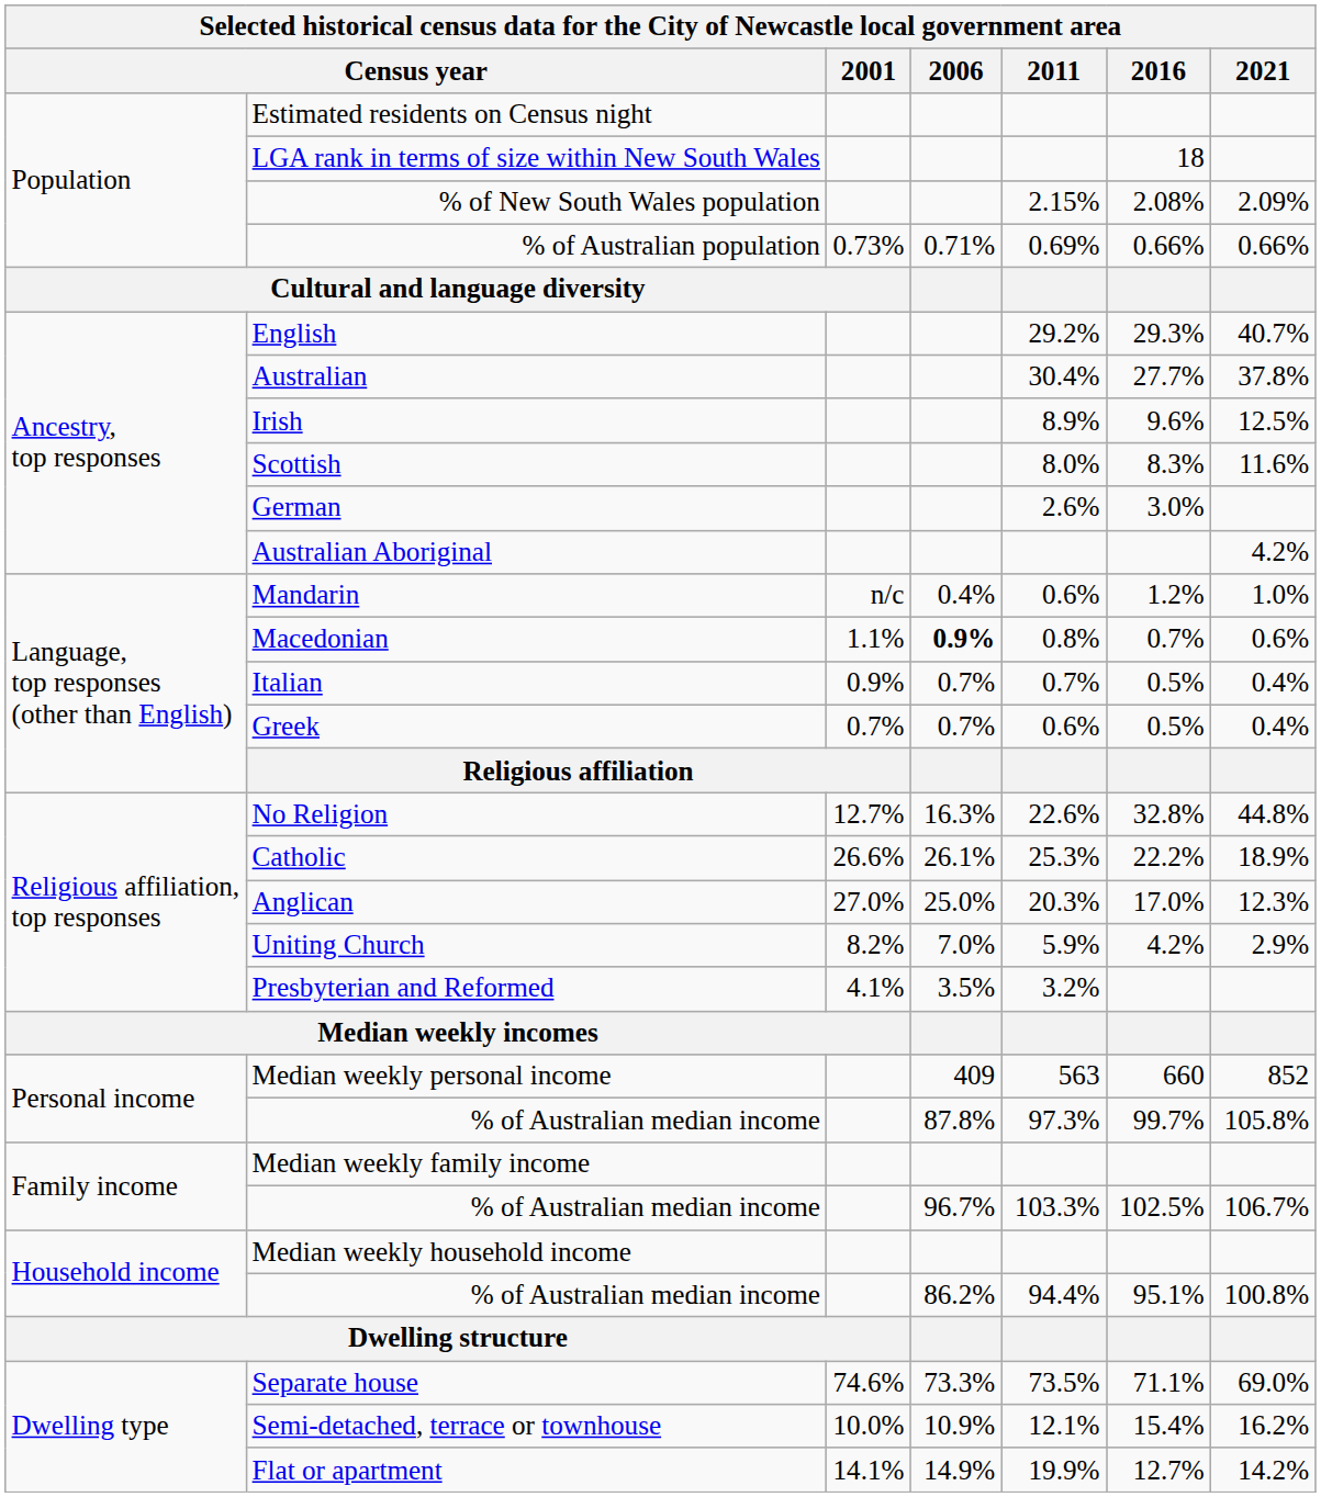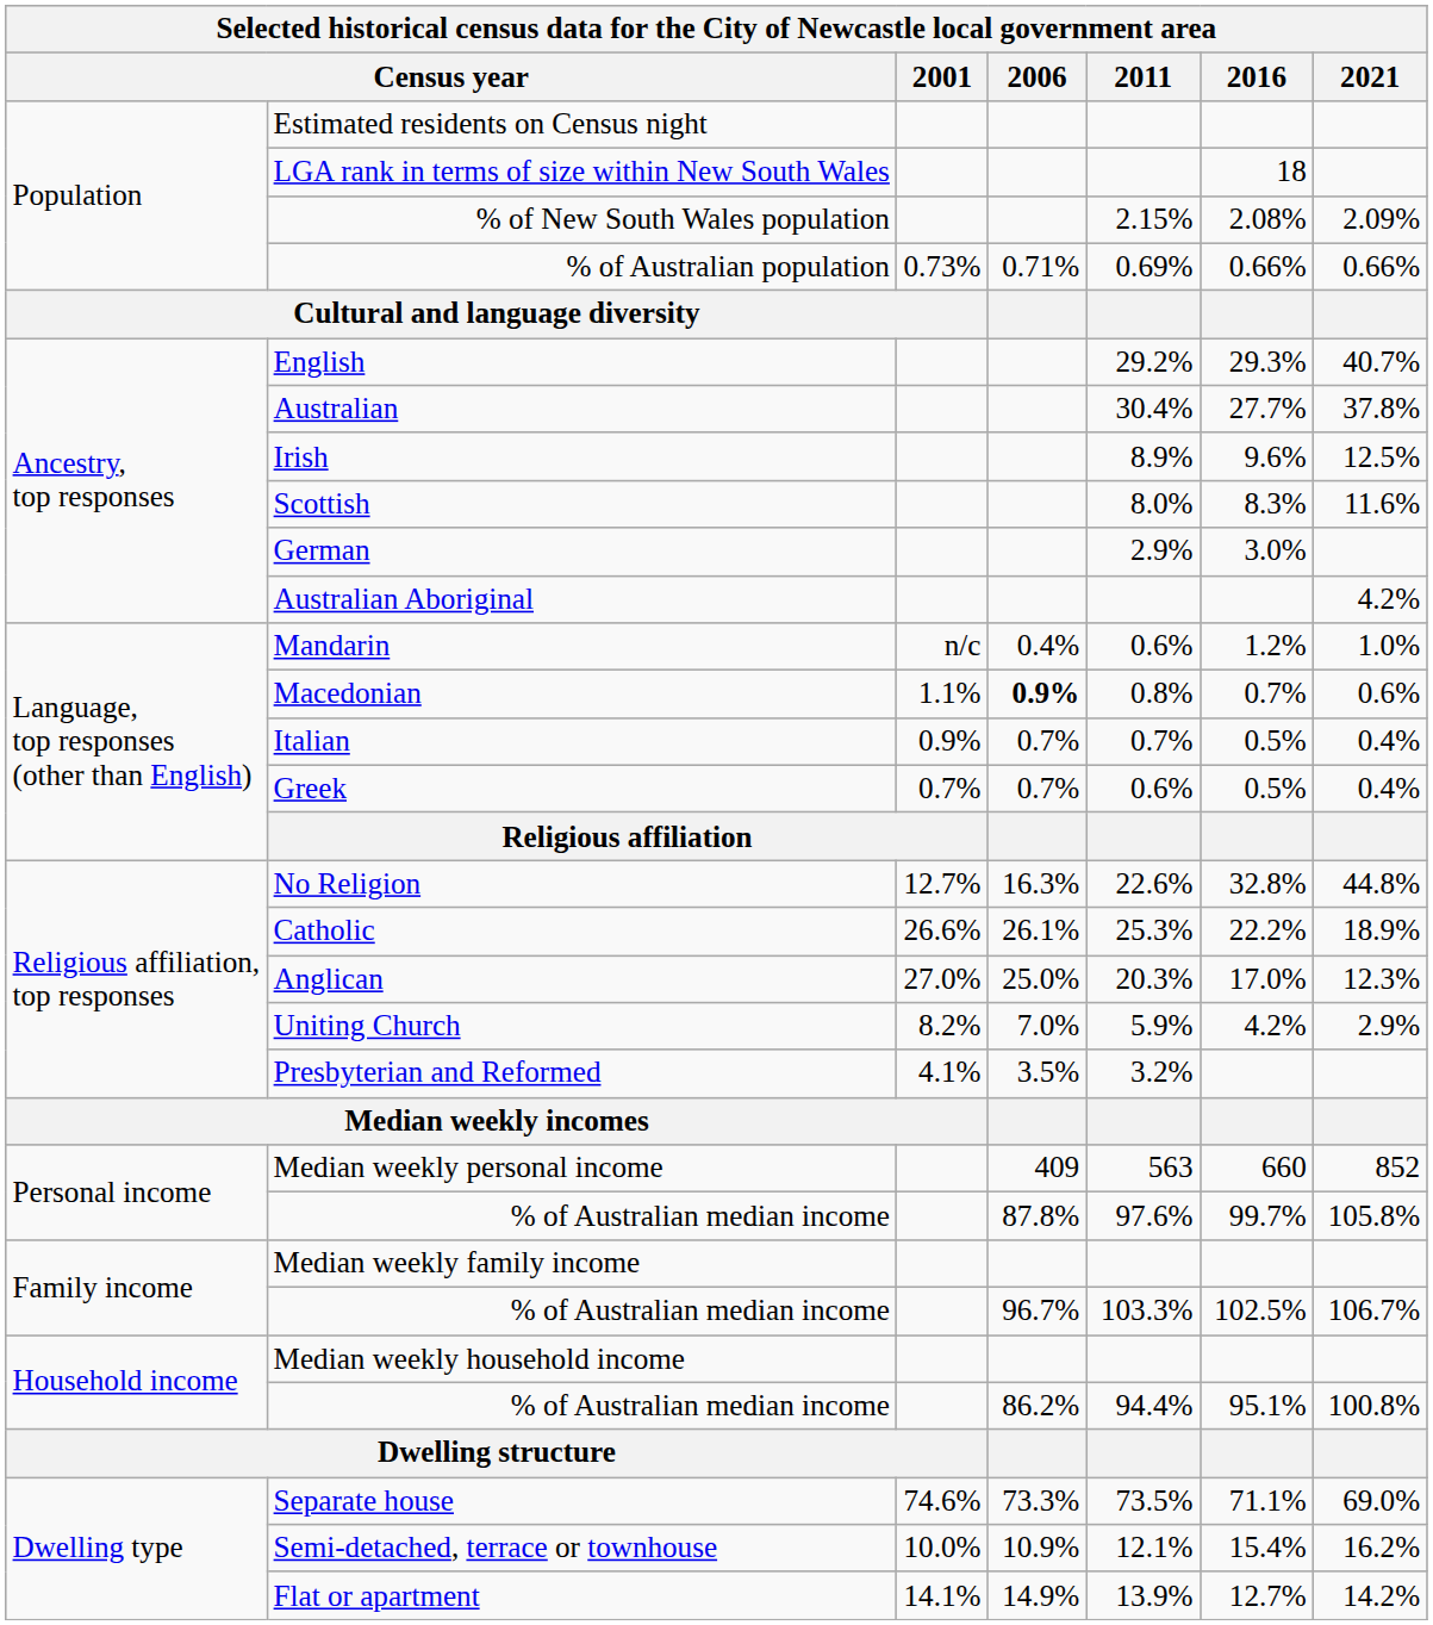German | 2011: 2.6% -> 2.9%
Personal income / % of Australian median income | 2011: 97.3% -> 97.6%
Flat or apartment | 2011: 19.9% -> 13.9%
